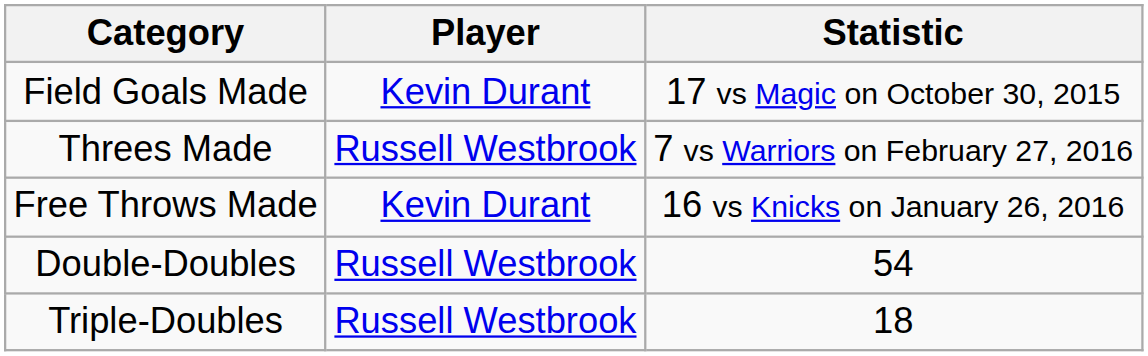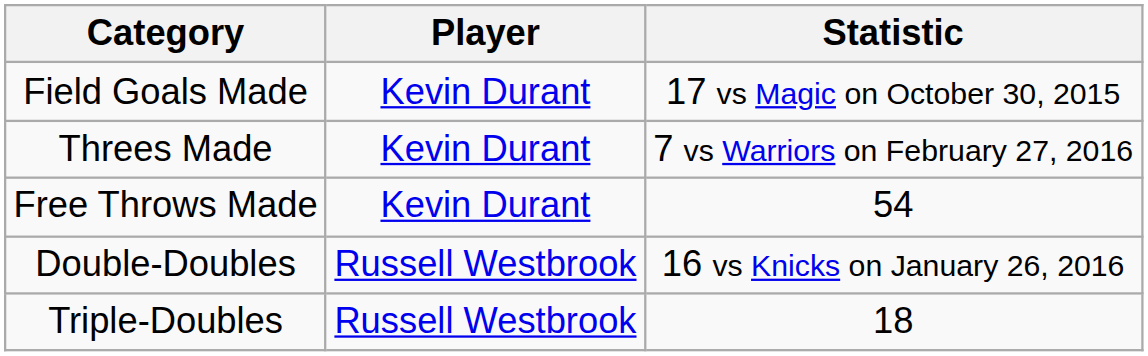Threes Made | Player: Russell Westbrook -> Kevin Durant
Free Throws Made | Statistic: 16 vs Knicks on January 26, 2016 -> 54
Double-Doubles | Statistic: 54 -> 16 vs Knicks on January 26, 2016
